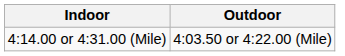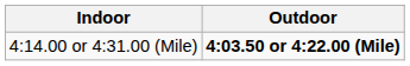4:14.00 or 4:31.00 (Mile) | Outdoor: normal -> bold
